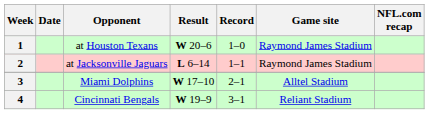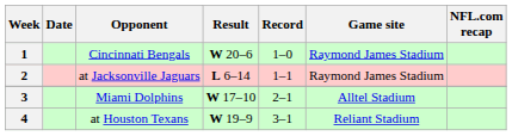1 | Opponent: at Houston Texans -> Cincinnati Bengals
4 | Opponent: Cincinnati Bengals -> at Houston Texans
